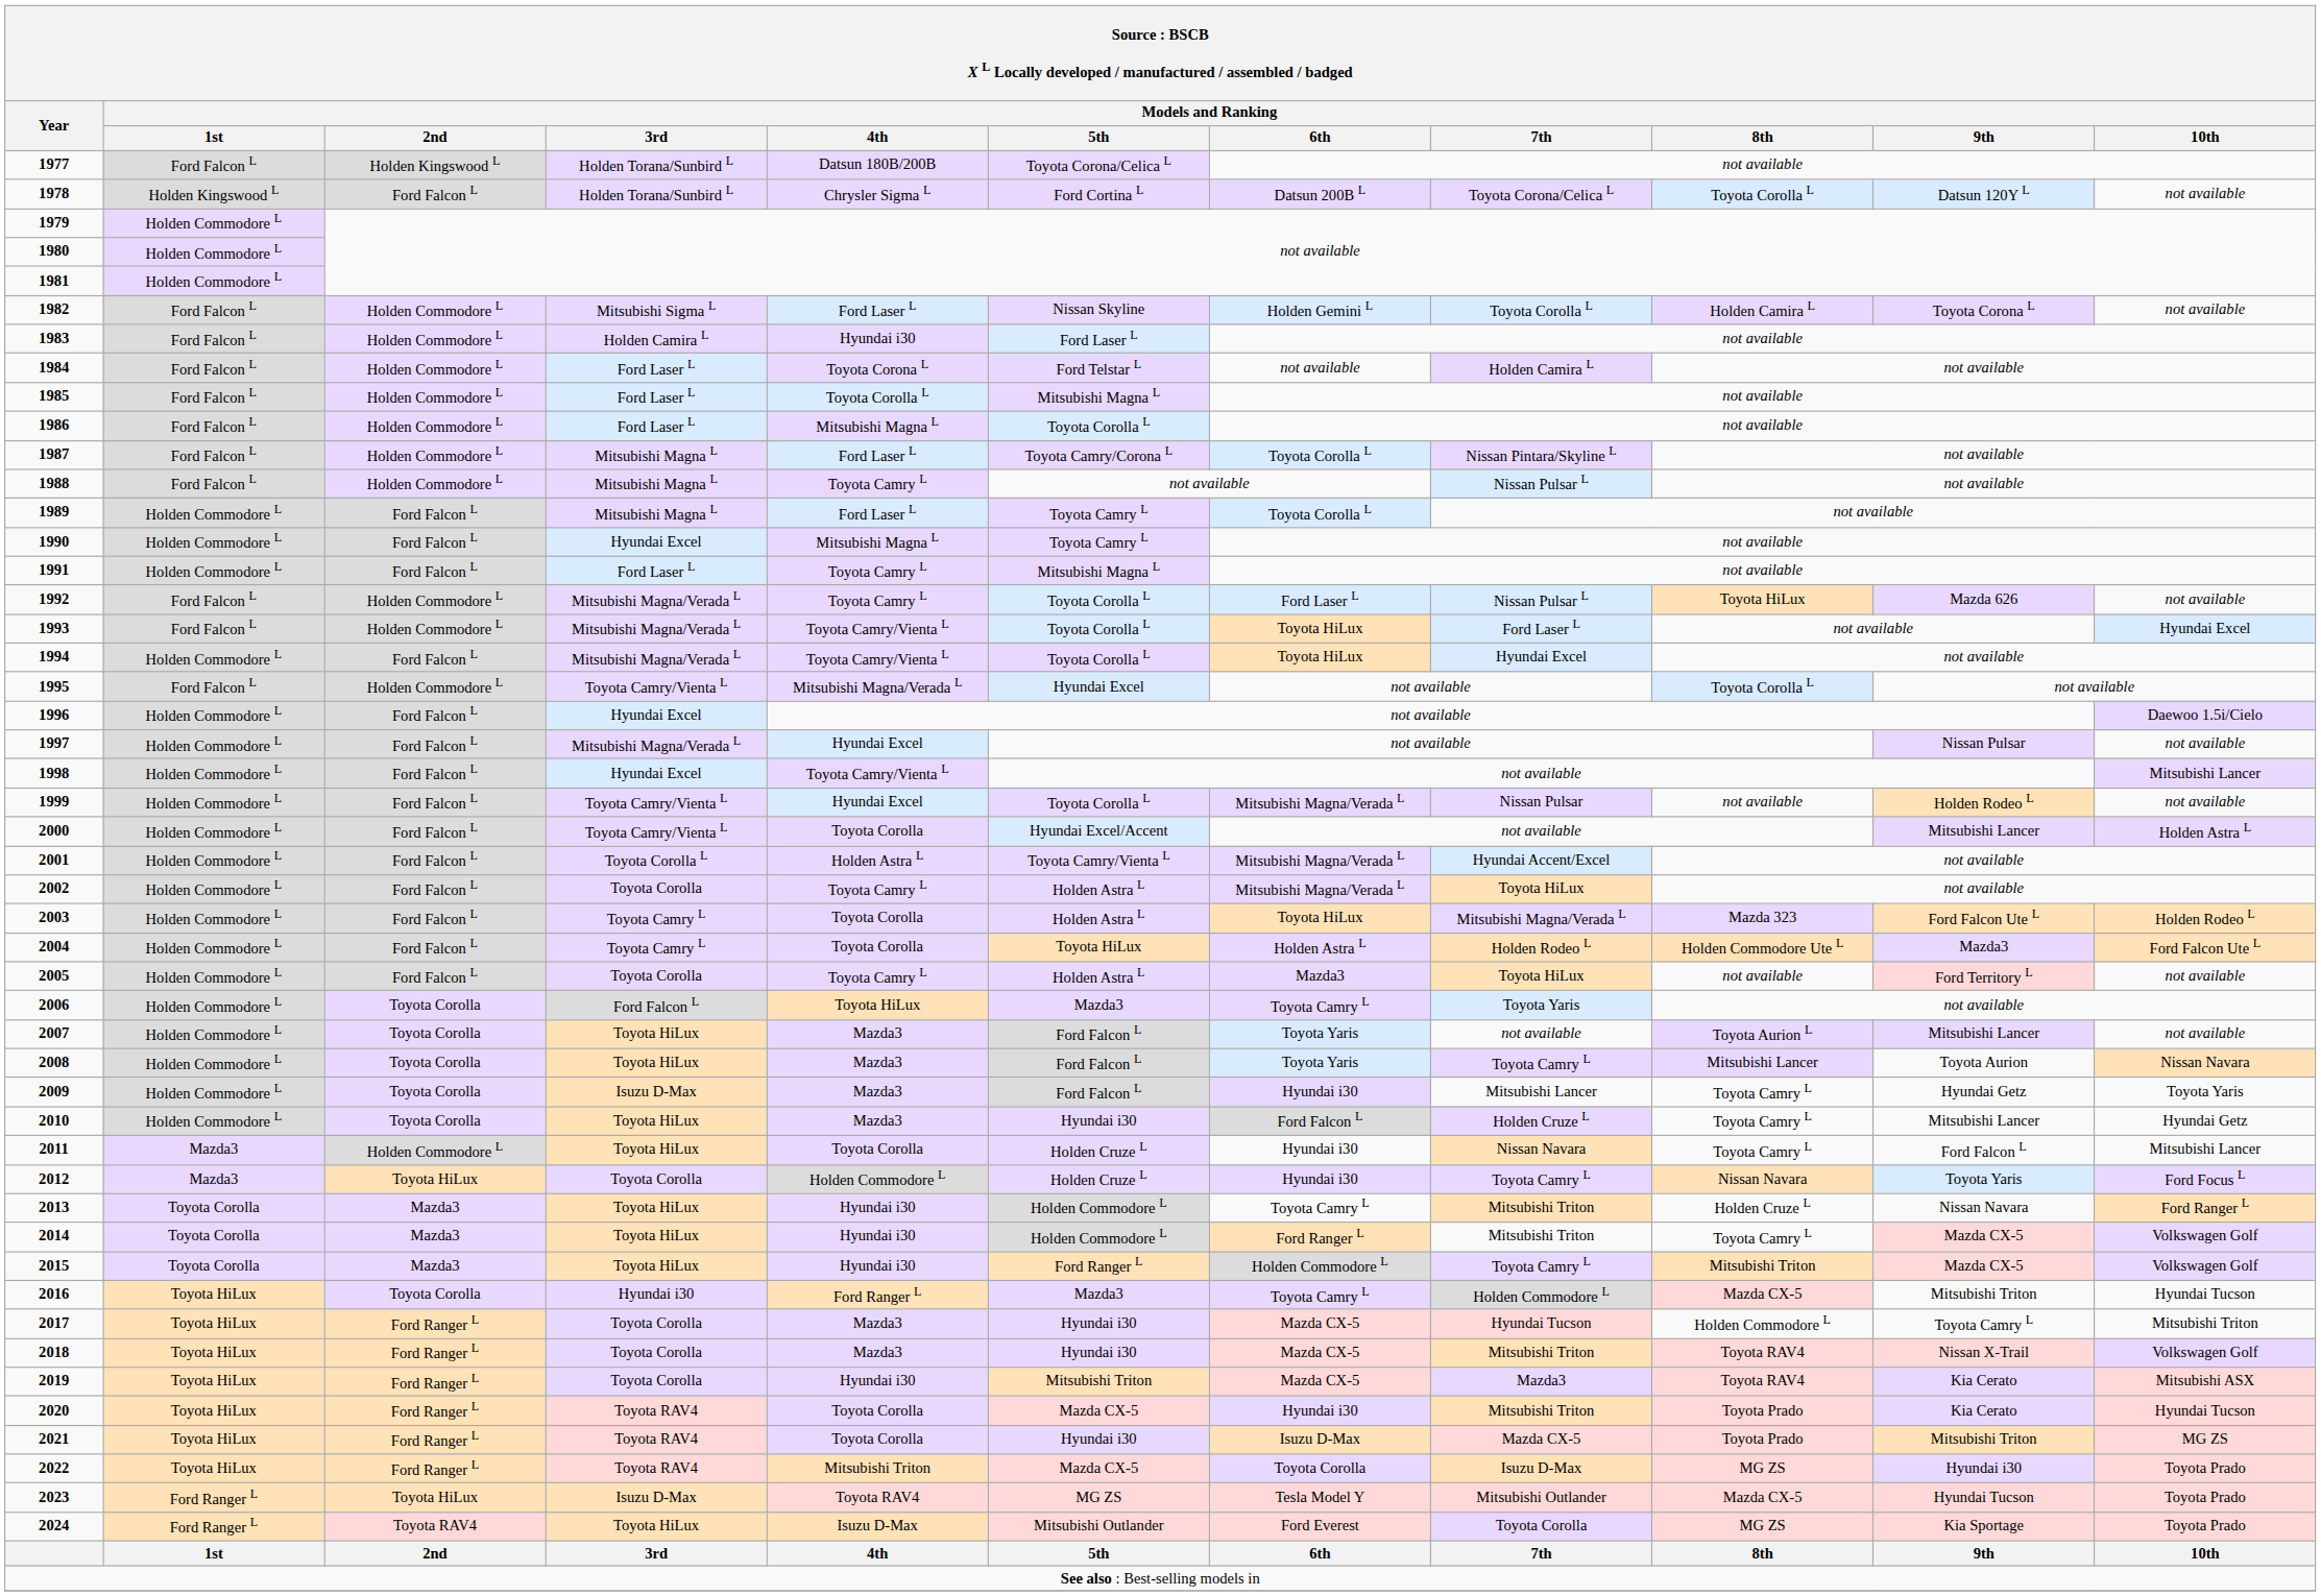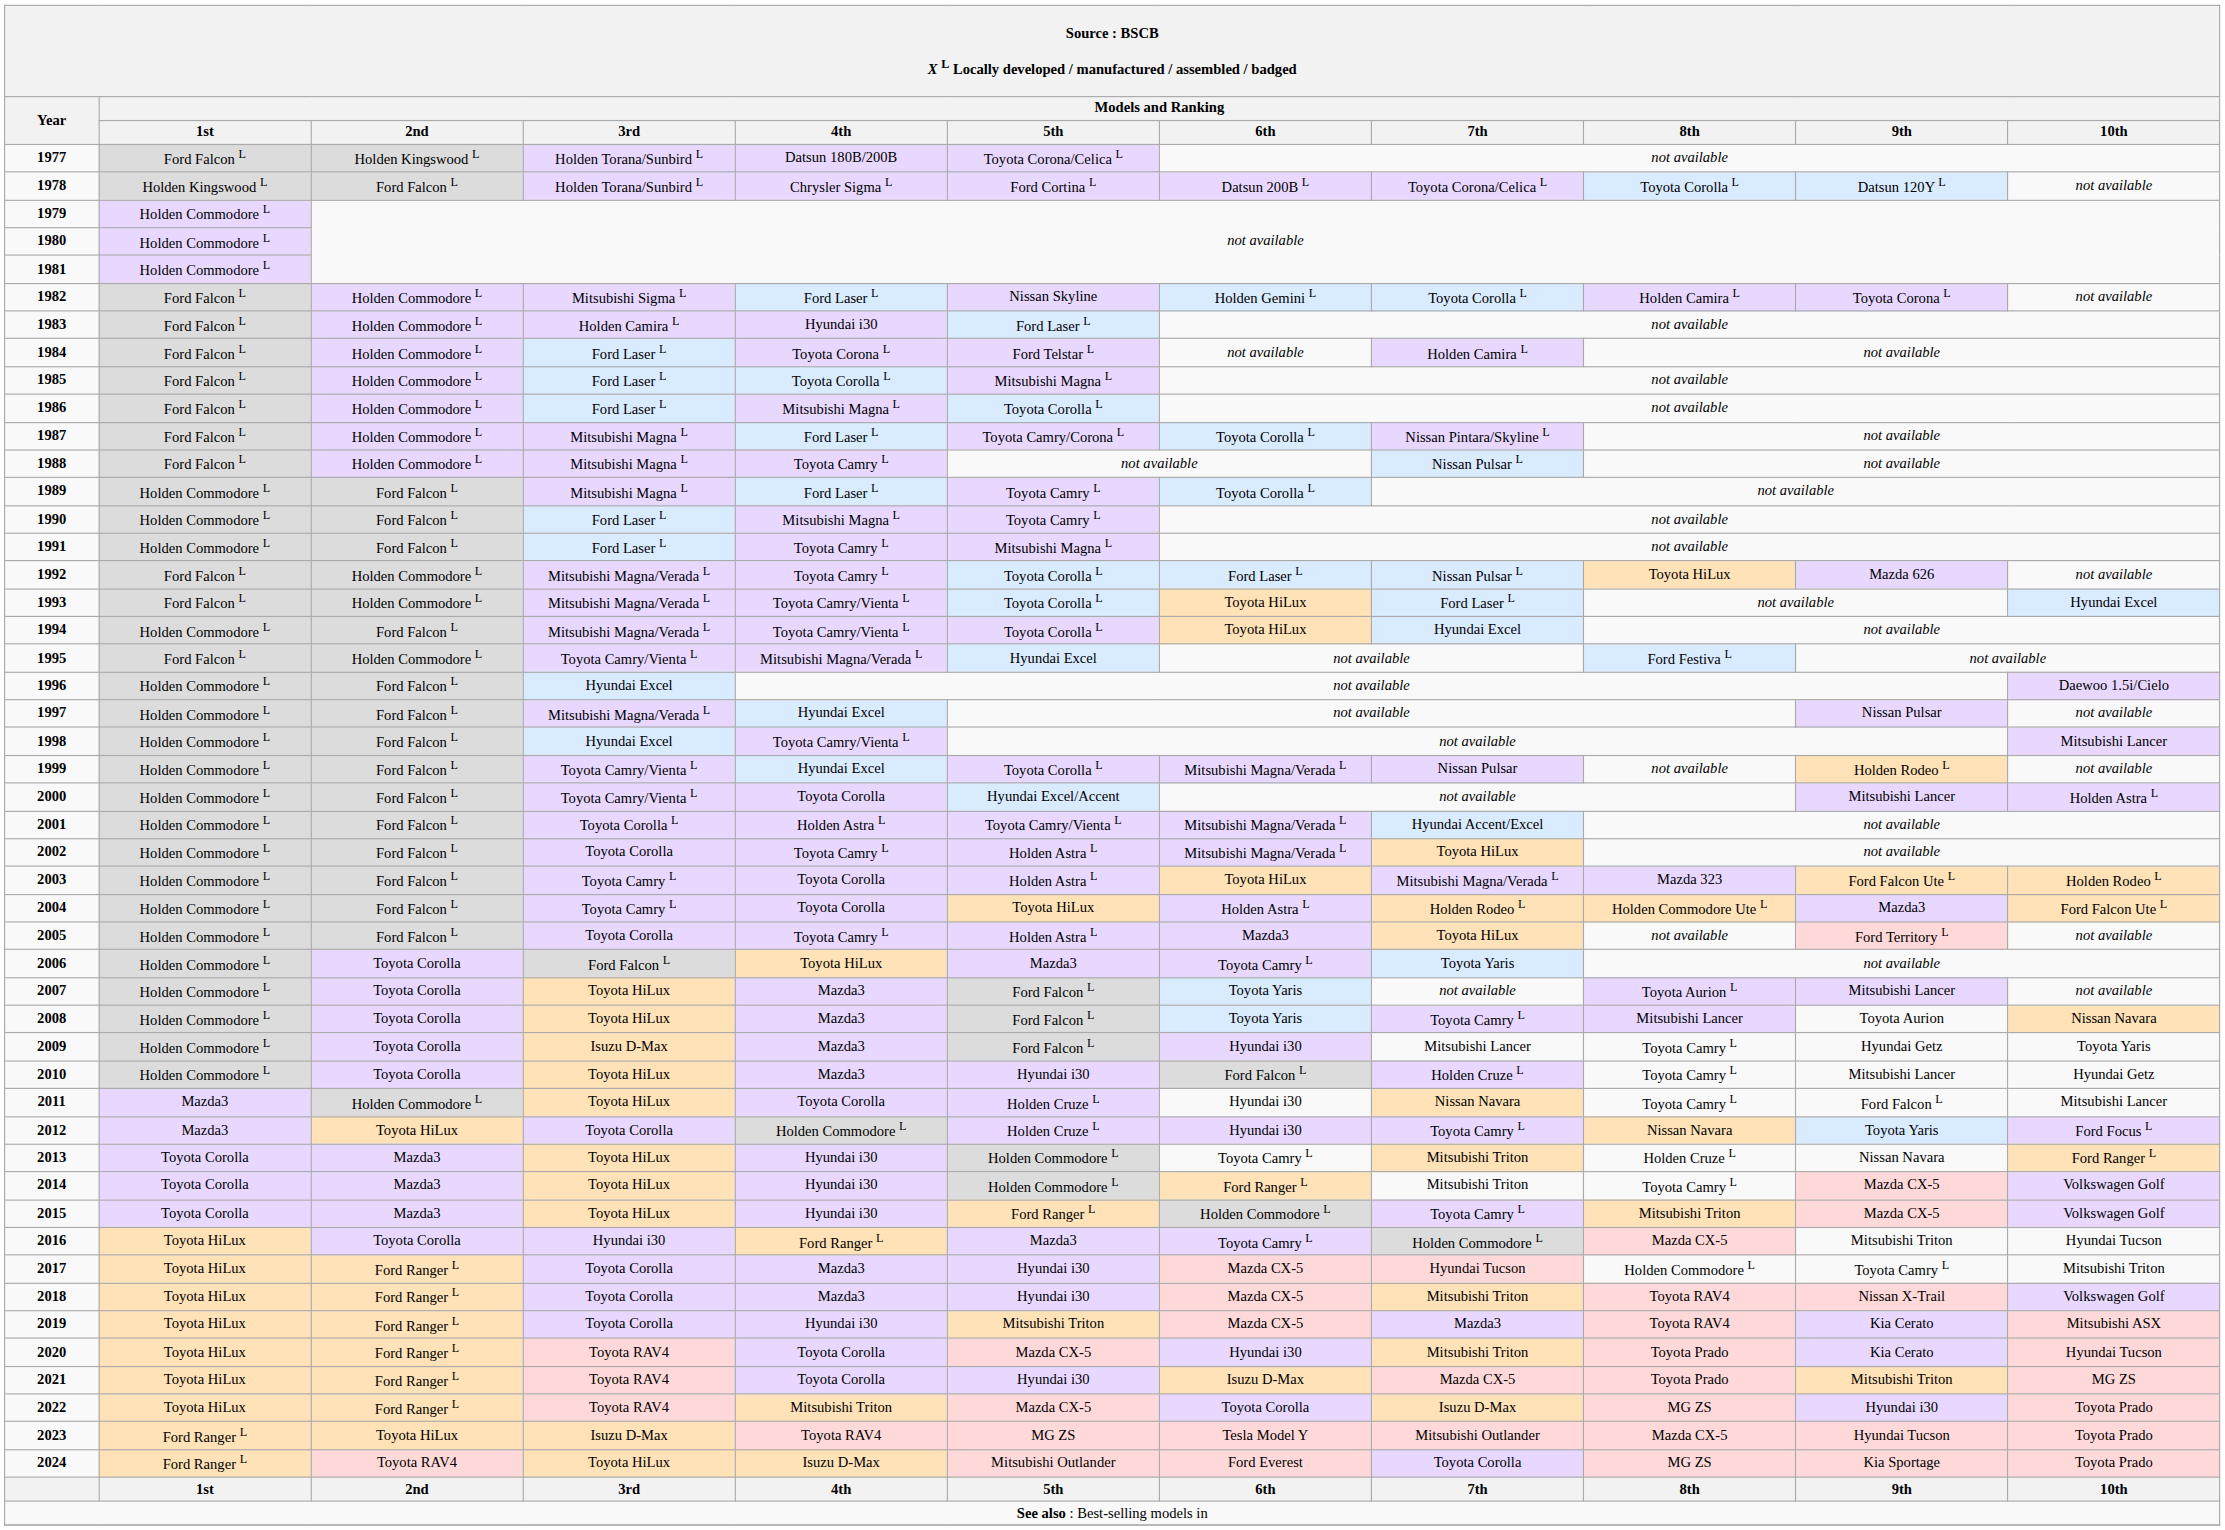1990 | Models and Ranking / 3rd: Hyundai Excel -> Ford Laser L
1995 | Models and Ranking / 8th: Toyota Corolla L -> Ford Festiva L
